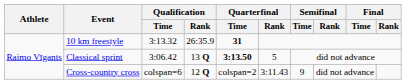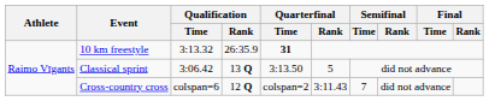Classical sprint | Quarterfinal / Time: bold -> normal
Cross-country cross | Semifinal / Time: 9 -> 7
